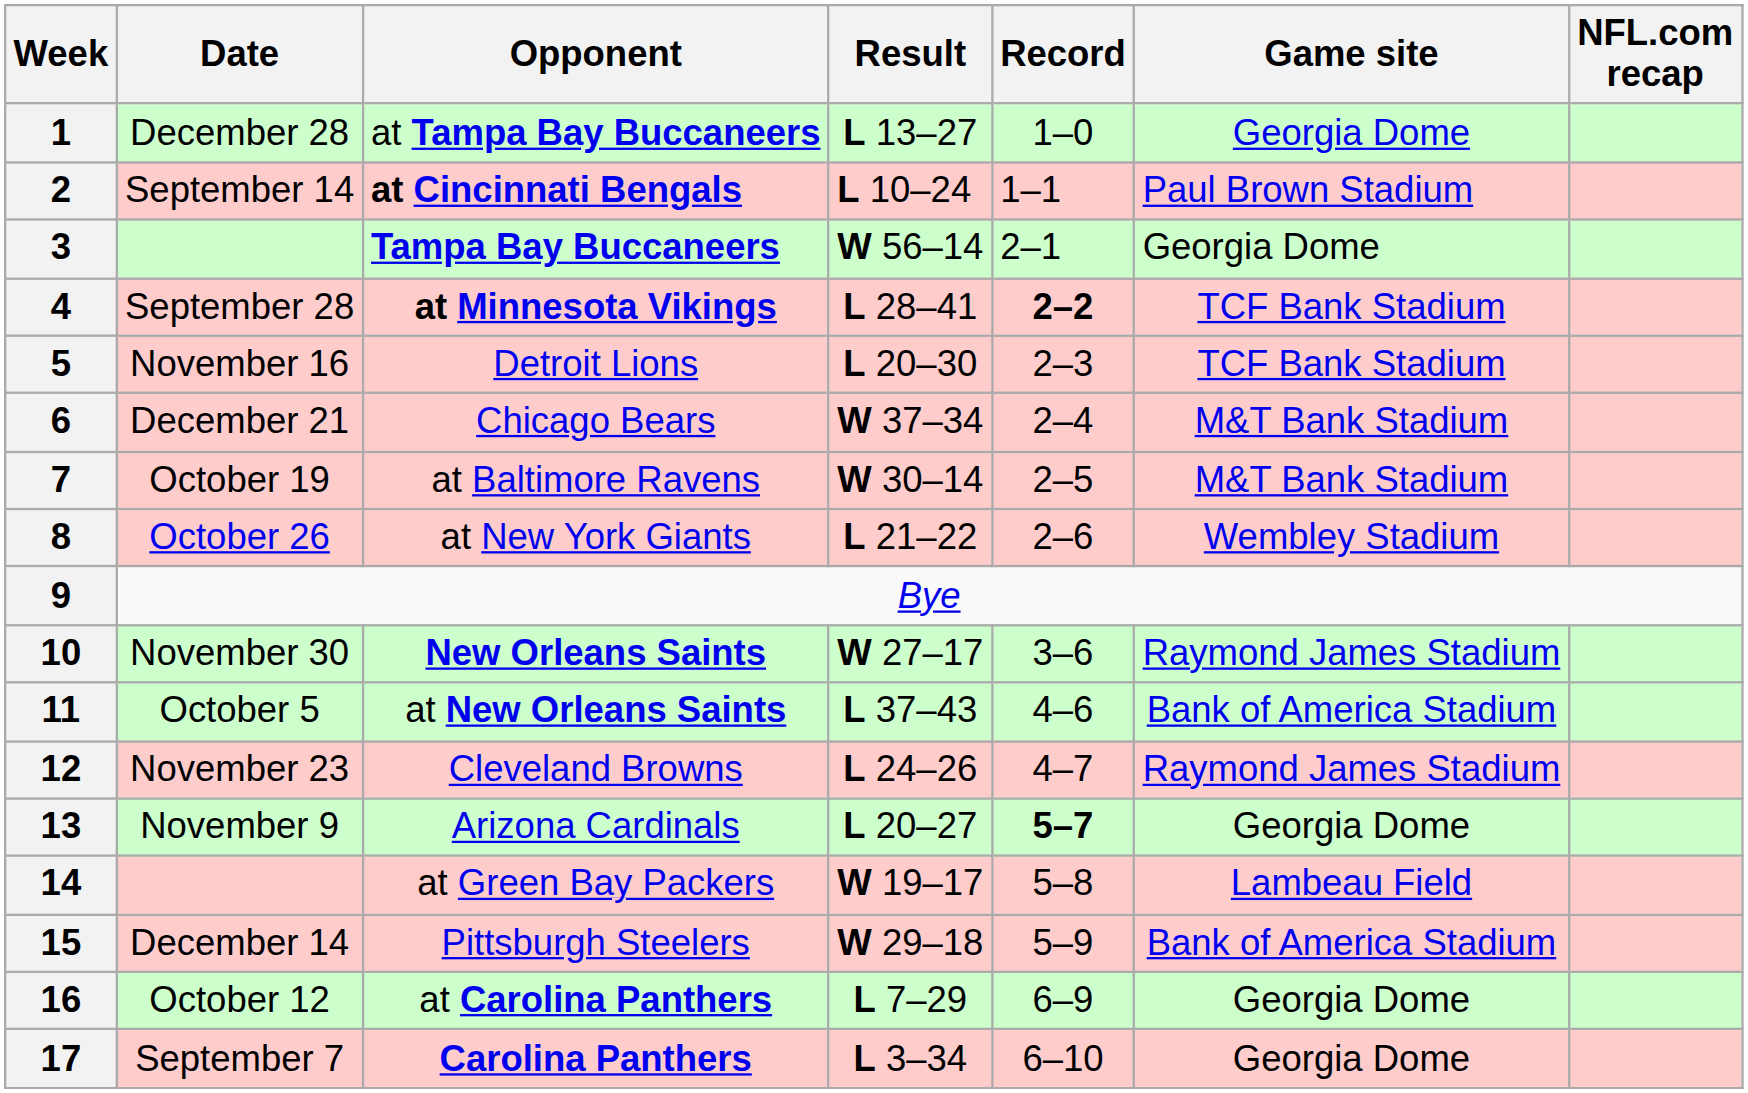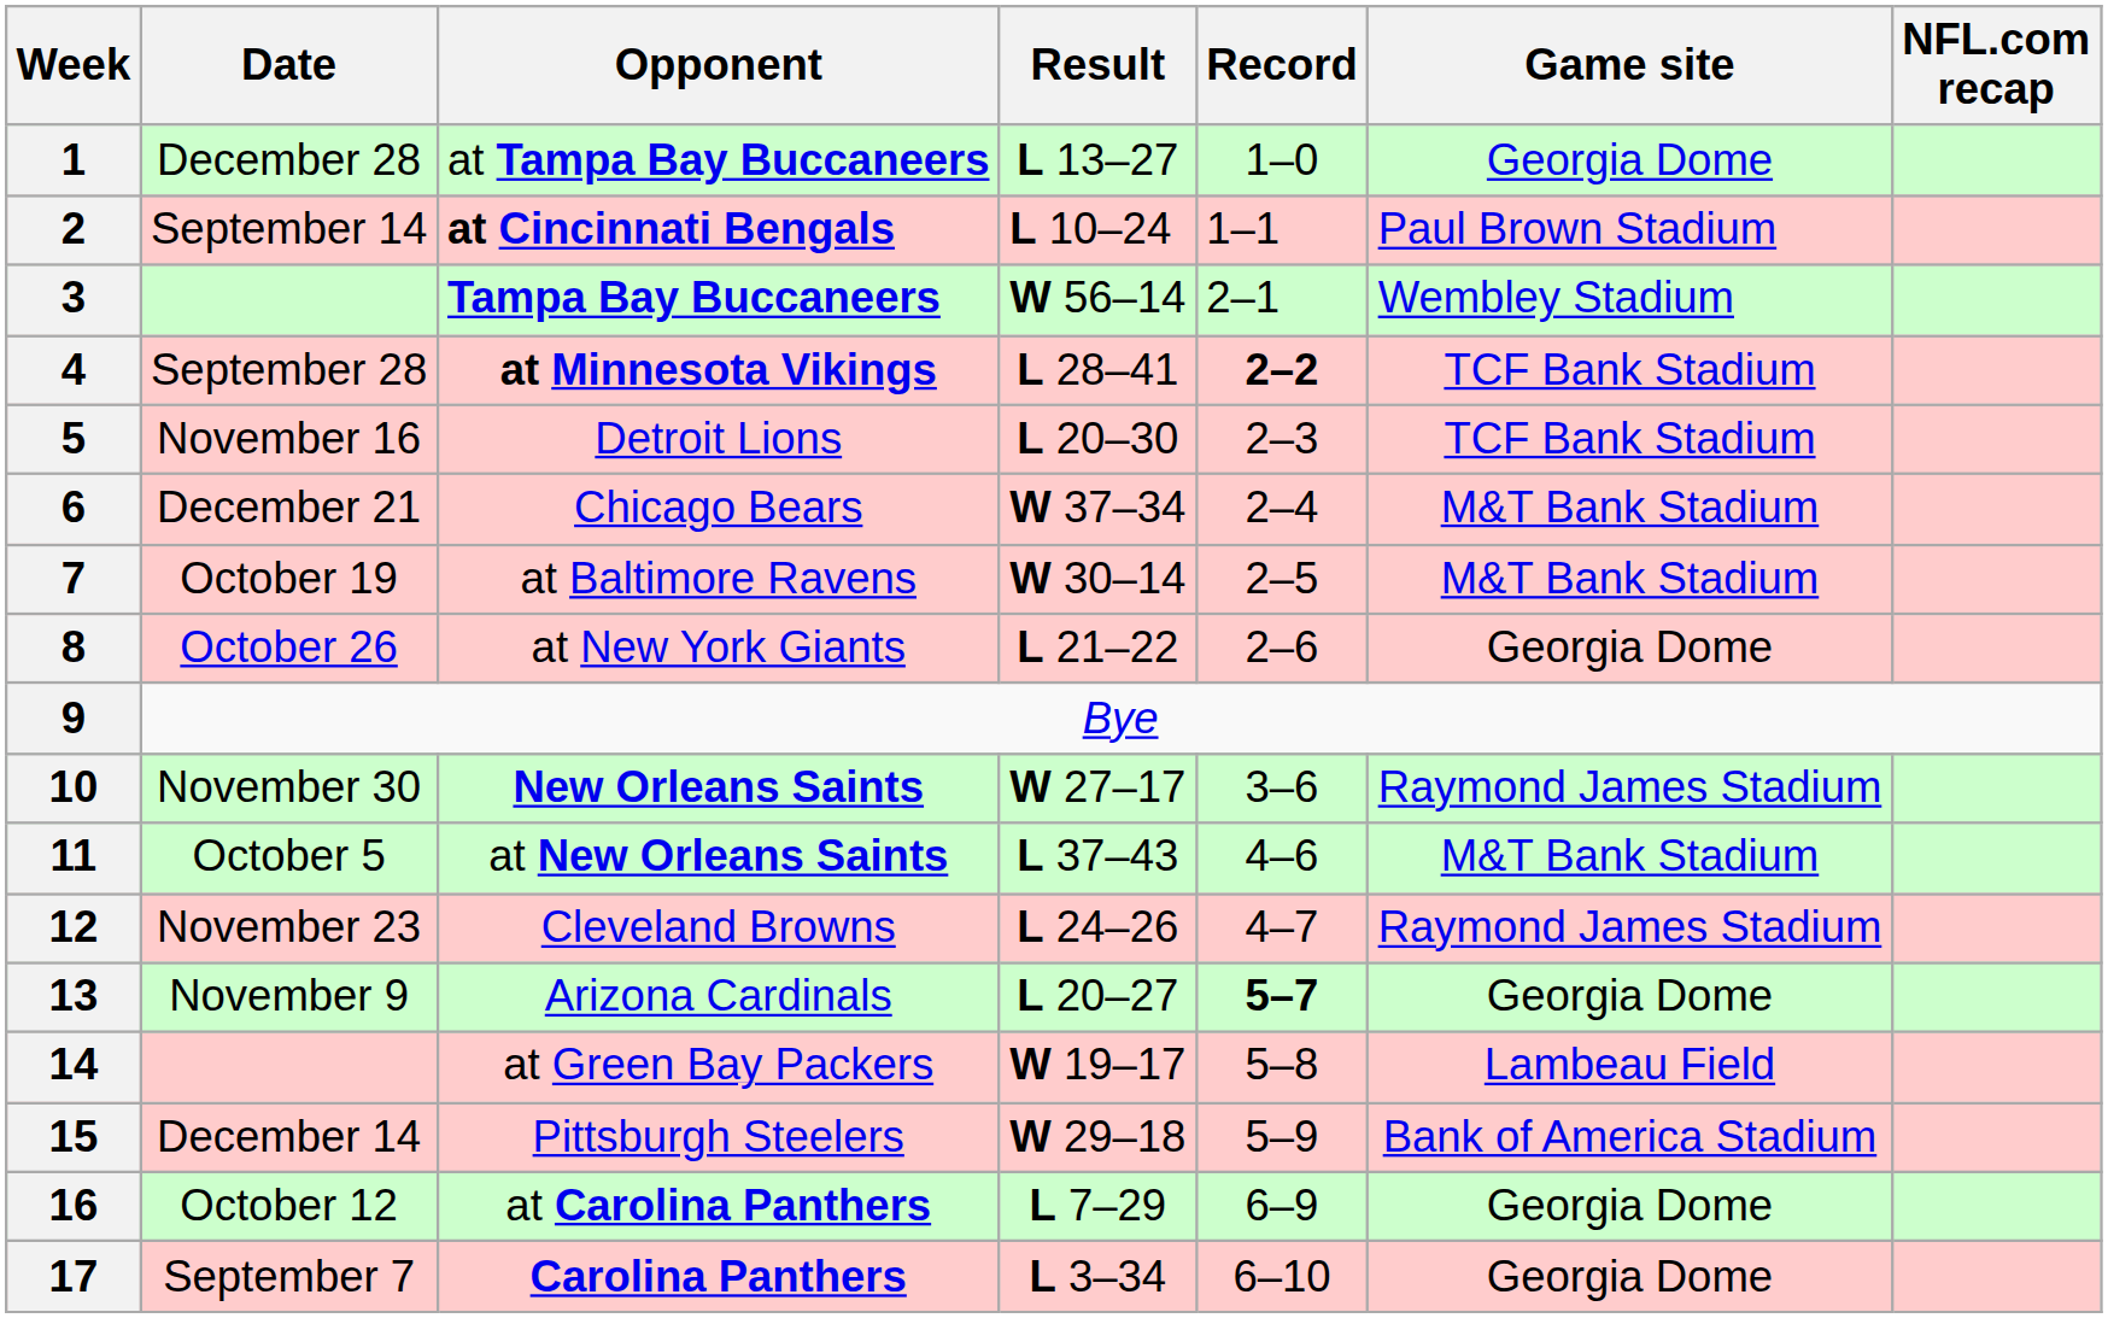3 | Game site: Georgia Dome -> Wembley Stadium
8 | Game site: Wembley Stadium -> Georgia Dome
11 | Game site: Bank of America Stadium -> M&T Bank Stadium
